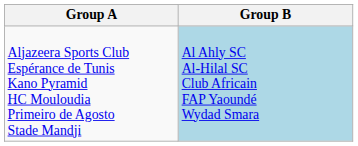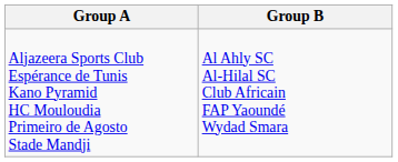row 2 | Group B: lightblue background -> no background
